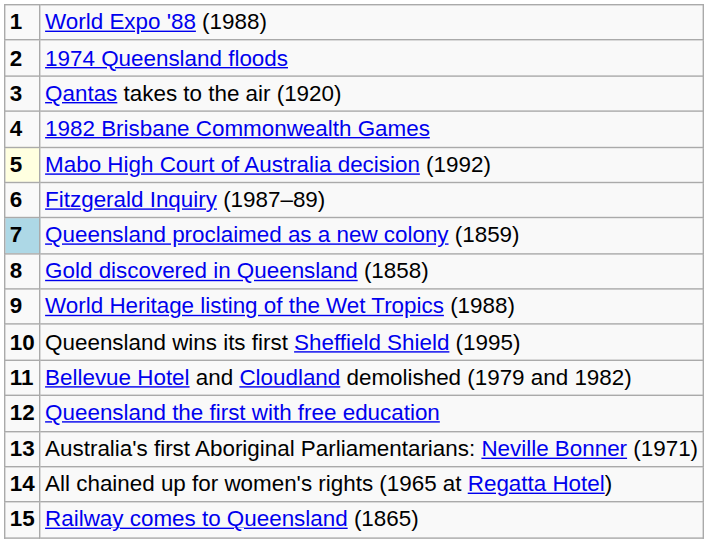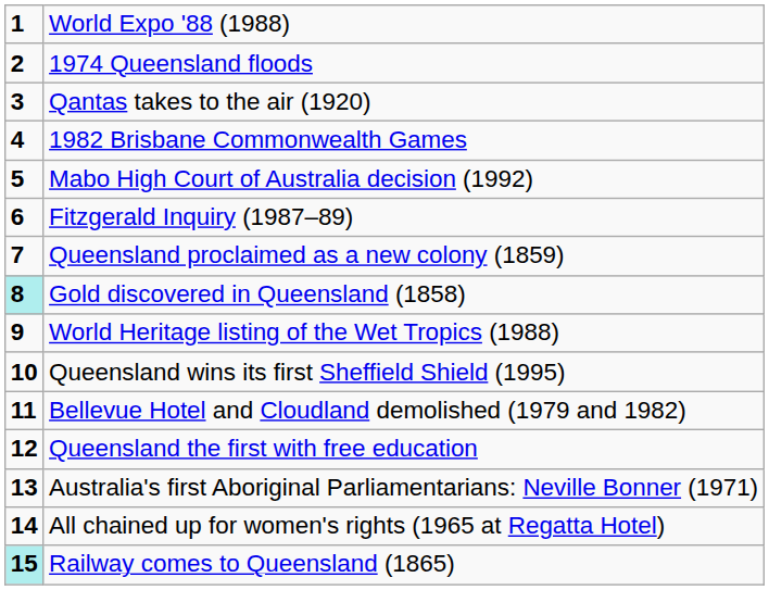Mabo High Court of Australia decision (1992) | column 1: lightyellow background -> no background
Queensland proclaimed as a new colony (1859) | column 1: lightblue background -> no background
Gold discovered in Queensland (1858) | column 1: no background -> paleturquoise background
Railway comes to Queensland (1865) | column 1: no background -> paleturquoise background
